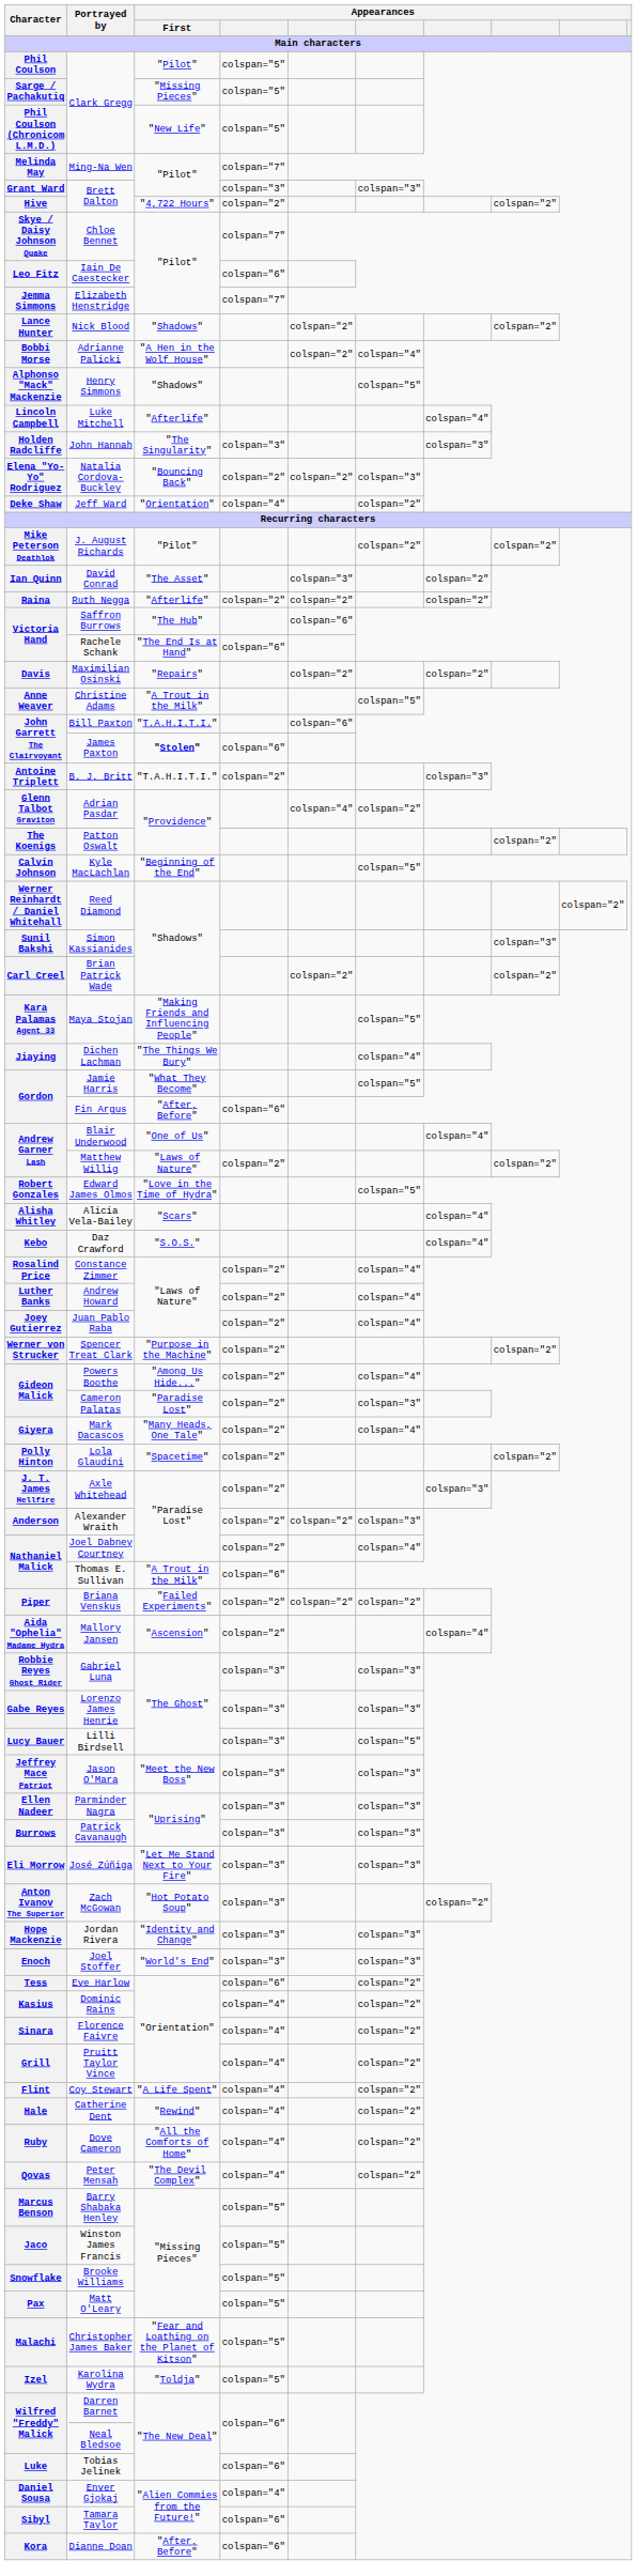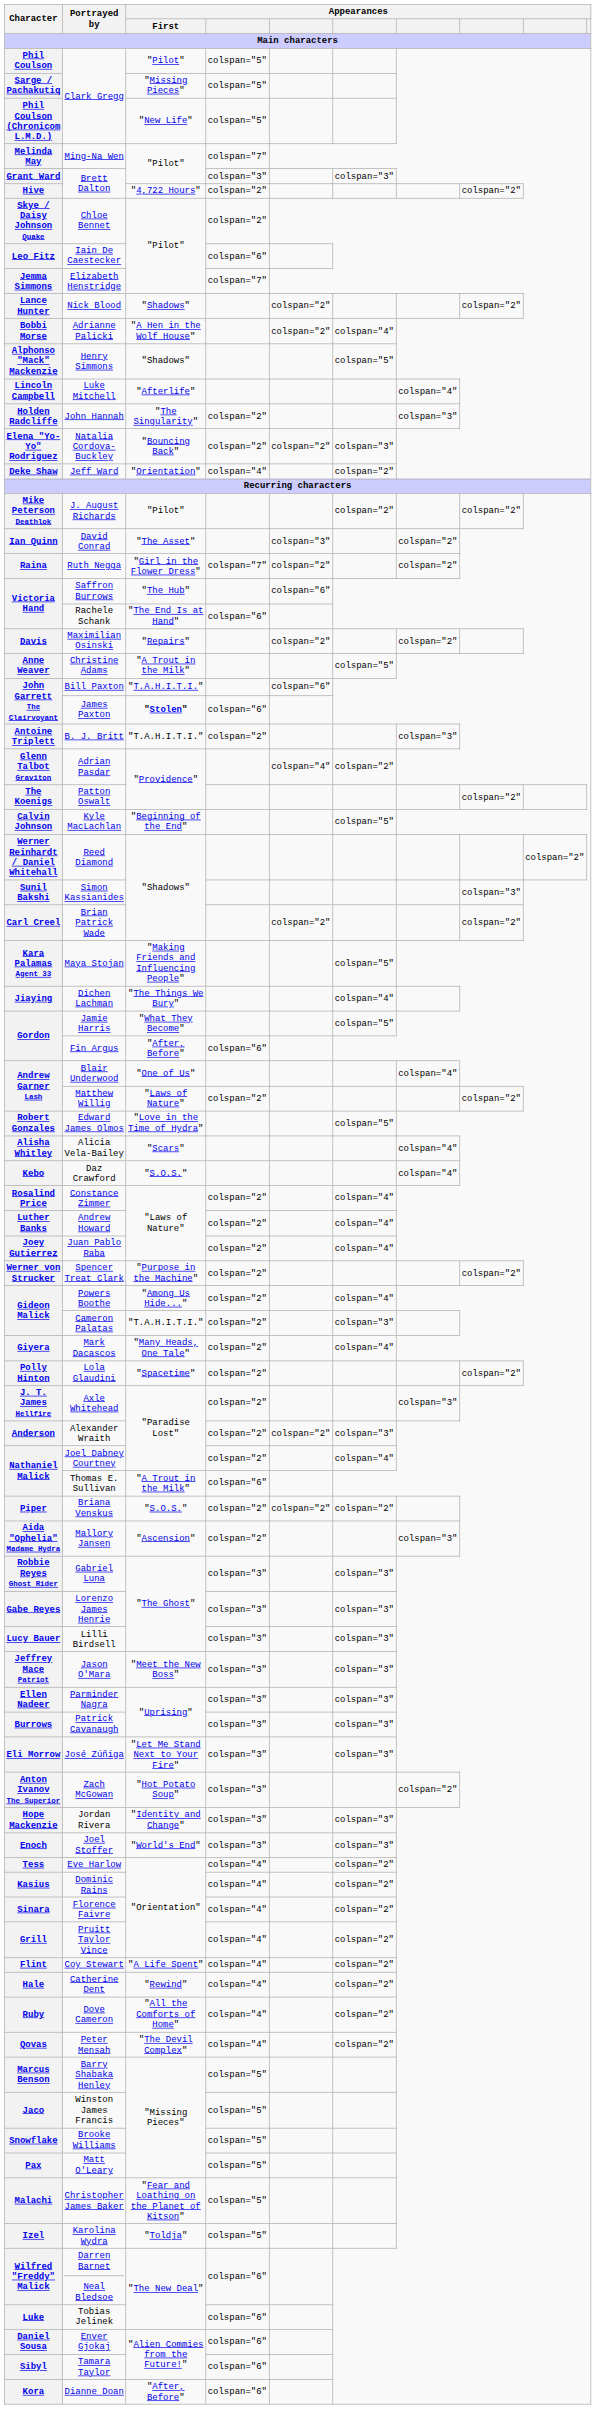Skye / Daisy Johnson Quake | column 4: colspan="7" -> colspan="2"
Holden Radcliffe | column 4: colspan="3" -> colspan="2"
Raina | Appearances / First: "Afterlife" -> "Girl in the Flower Dress"
Raina | column 4: colspan="2" -> colspan="7"
Gideon Malick / Cameron Palatas | Appearances / First: "Paradise Lost" -> "T.A.H.I.T.I."
Piper | Appearances / First: "Failed Experiments" -> "S.O.S."
Aida "Ophelia" Madame Hydra | column 7: colspan="4" -> colspan="3"
Lucy Bauer | column 6: colspan="5" -> colspan="3"
Tess | column 4: colspan="6" -> colspan="4"
Daniel Sousa | column 4: colspan="4" -> colspan="6"
